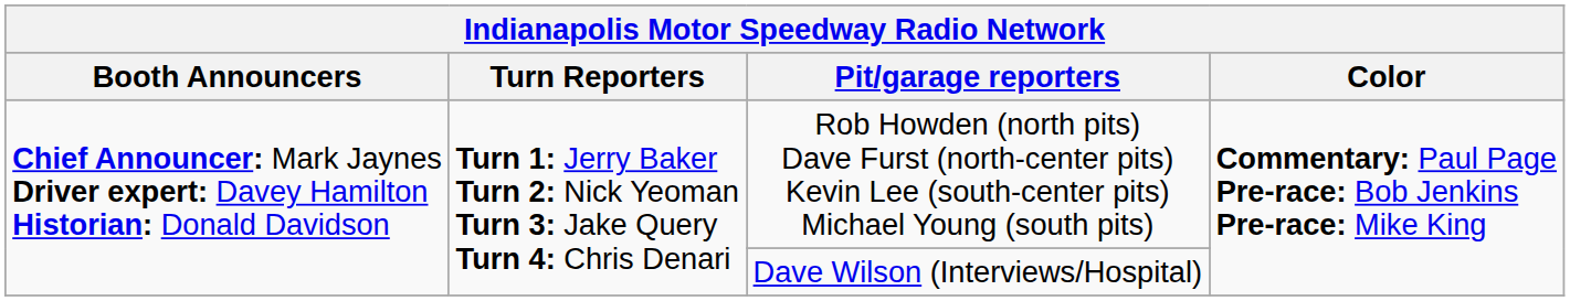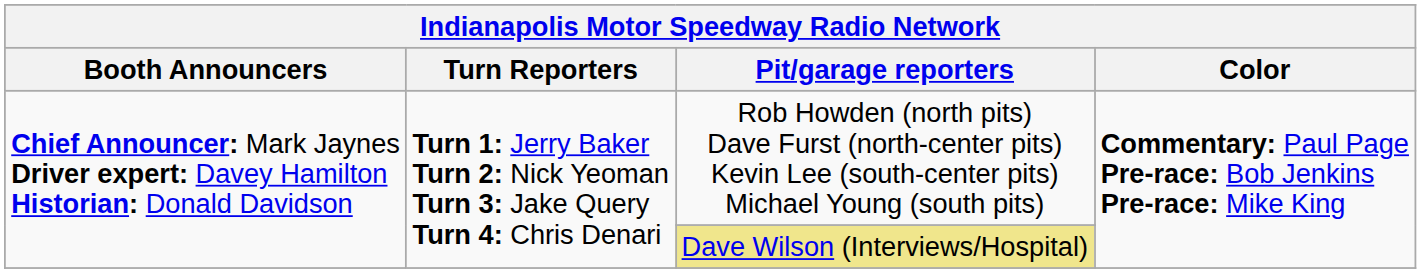Dave Wilson (Interviews/Hospital) | Pit/garage reporters: no background -> khaki background
